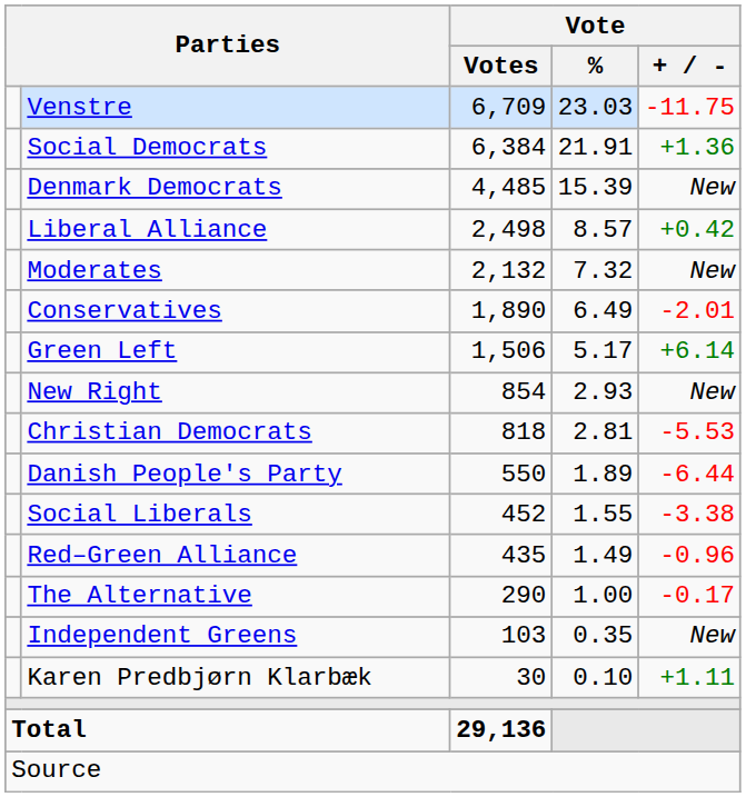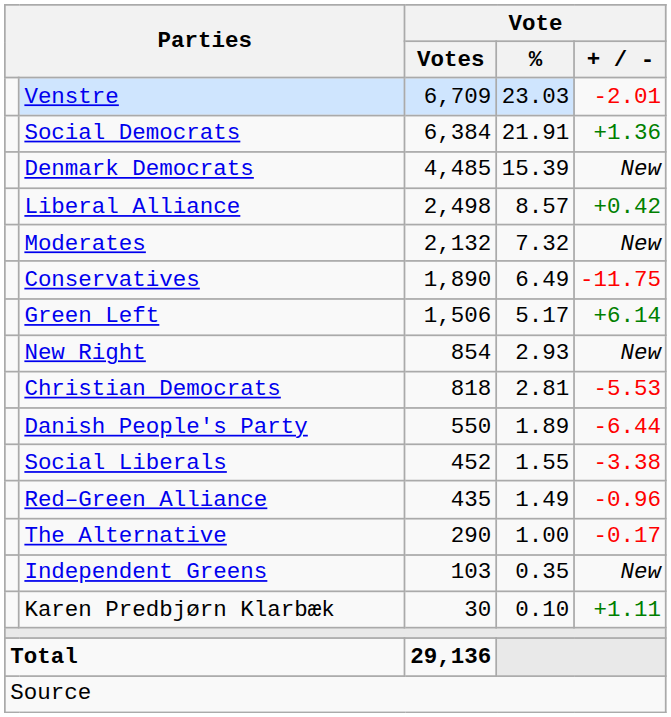Venstre | Vote / + / -: -11.75 -> -2.01
Conservatives | Vote / + / -: -2.01 -> -11.75
